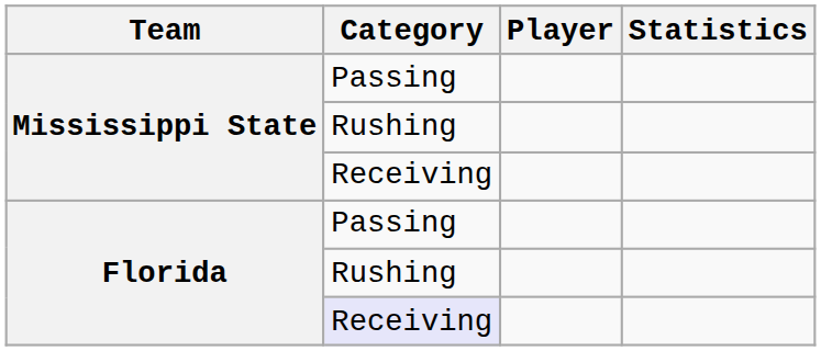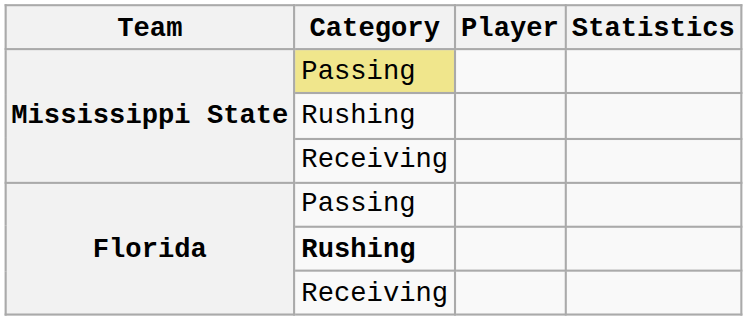Mississippi State / Passing | Category: no background -> khaki background
Florida / Rushing | Category: normal -> bold
Florida / Receiving | Category: lavender background -> no background
